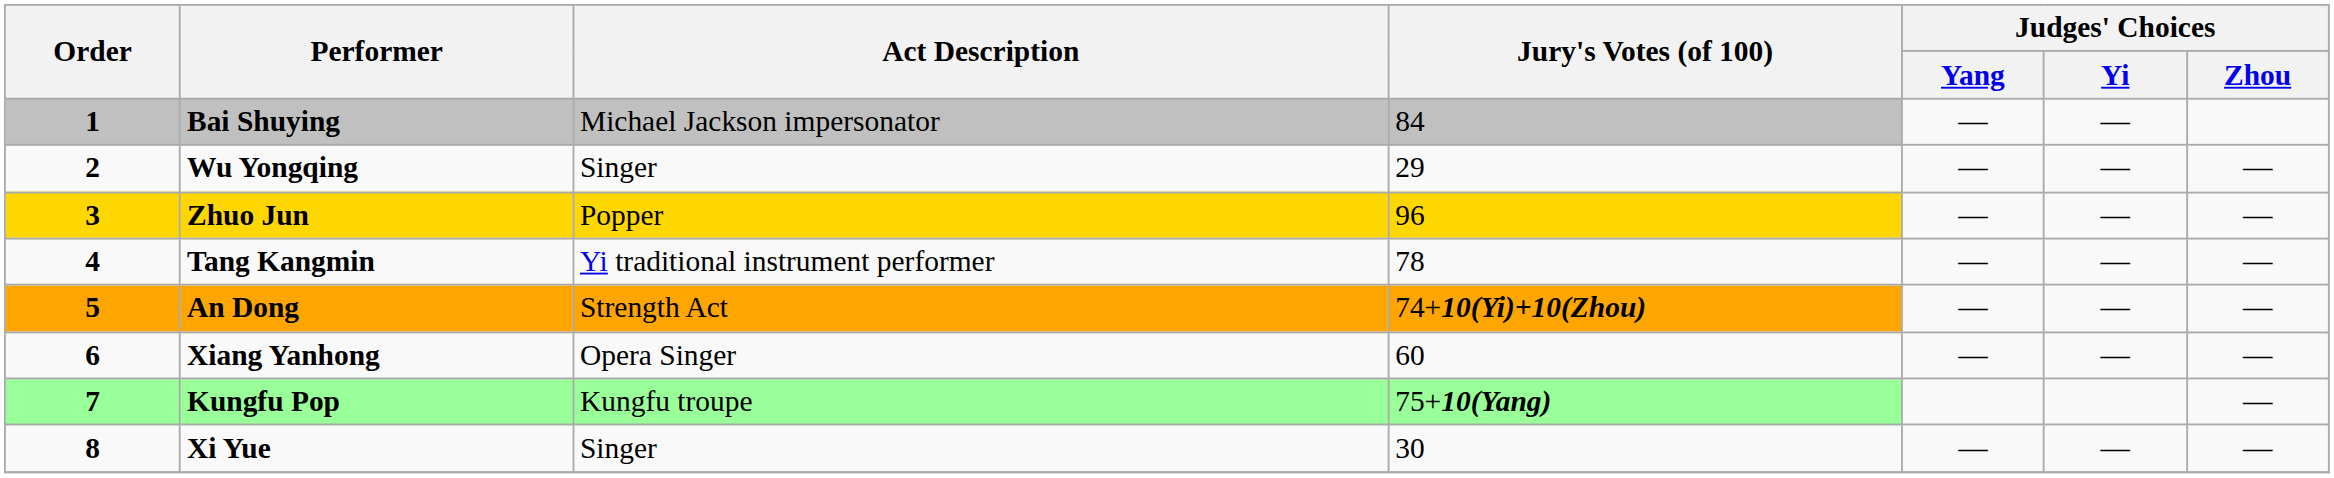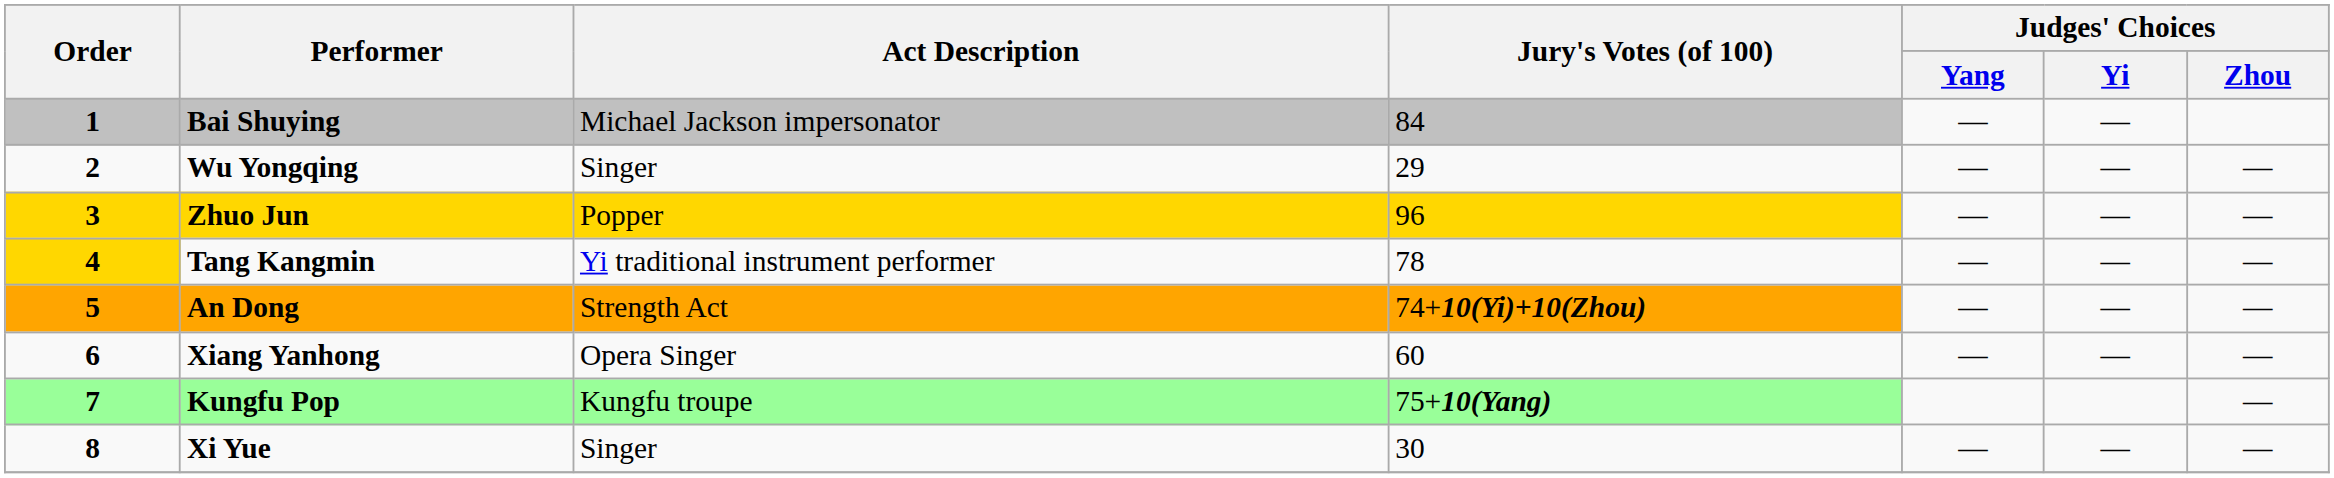Tang Kangmin | Order: no background -> gold background
